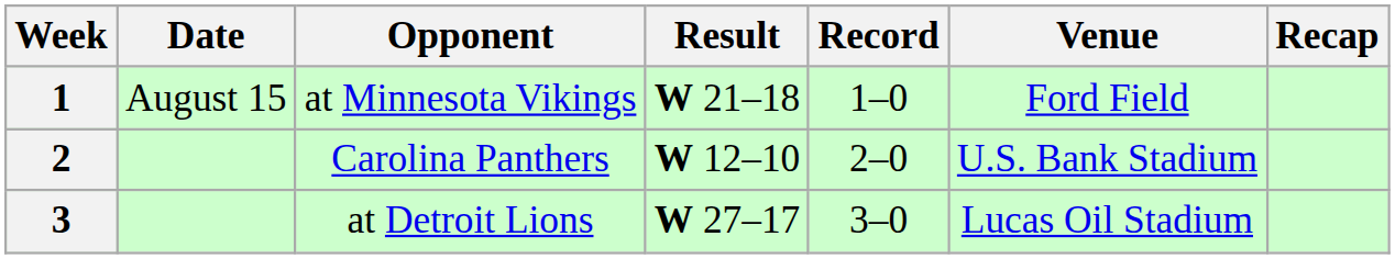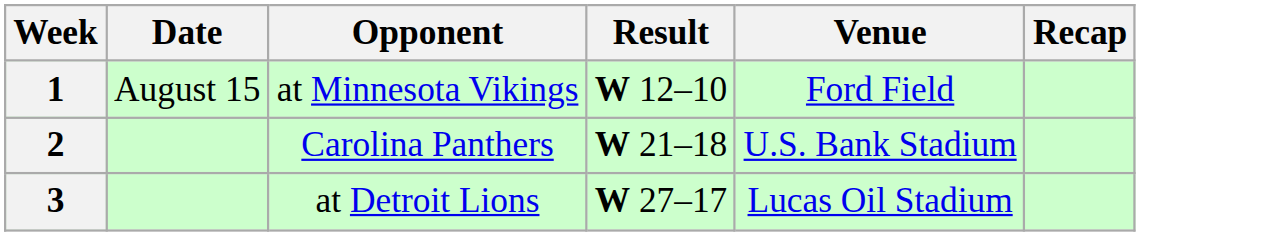- column: Record | 1–0 | 2–0 | 3–0
1 | Result: W 21–18 -> W 12–10
2 | Result: W 12–10 -> W 21–18
